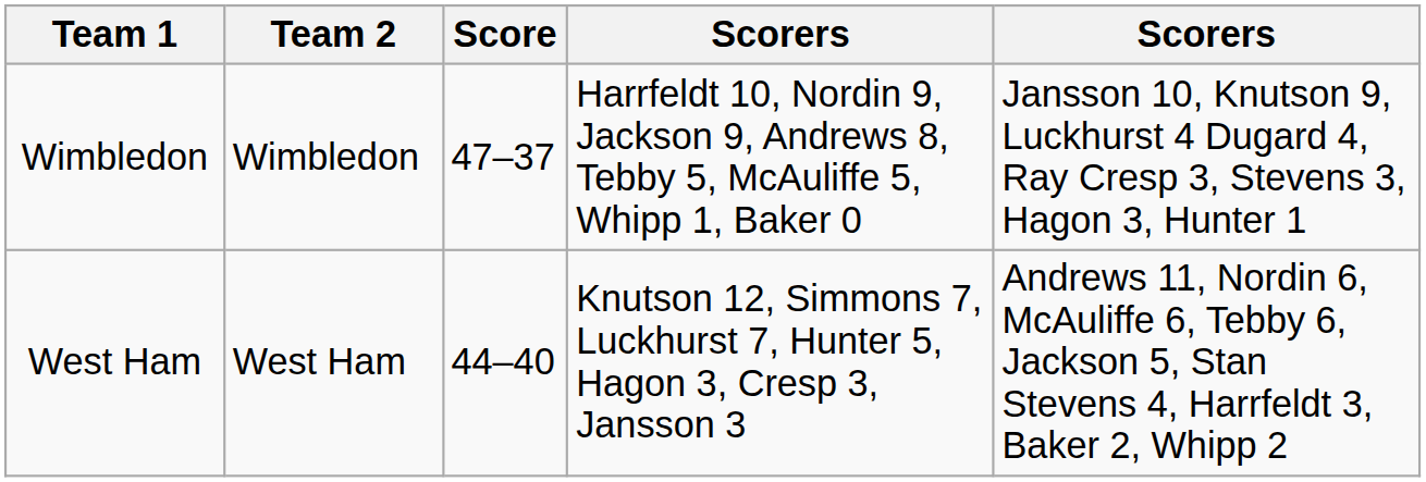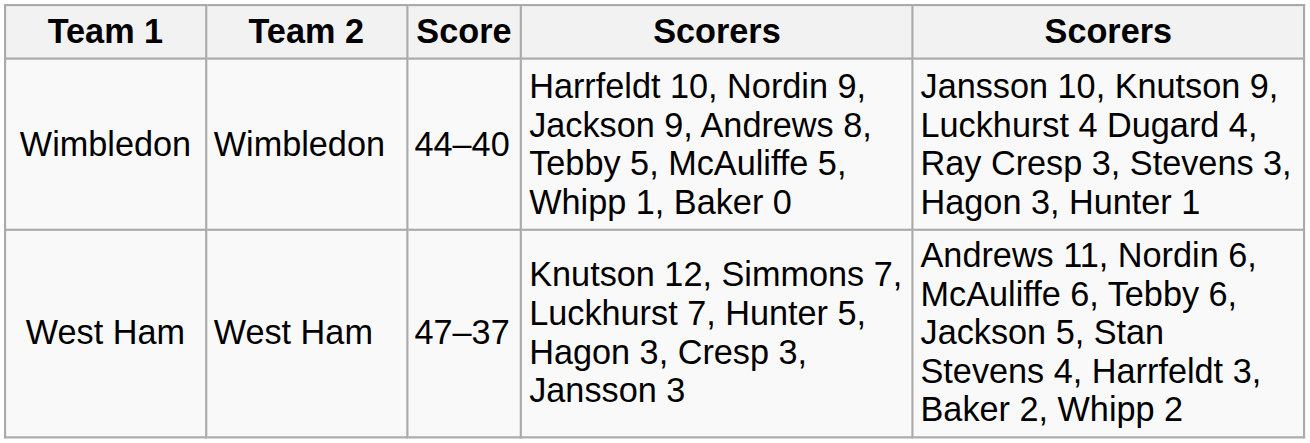row 2 | Score: 47–37 -> 44–40
row 3 | Score: 44–40 -> 47–37
